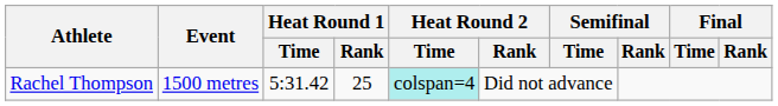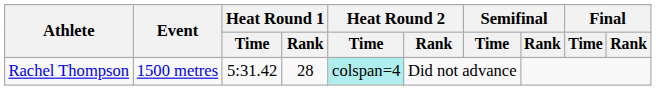Rachel Thompson | Heat Round 1 / Rank: 25 -> 28
